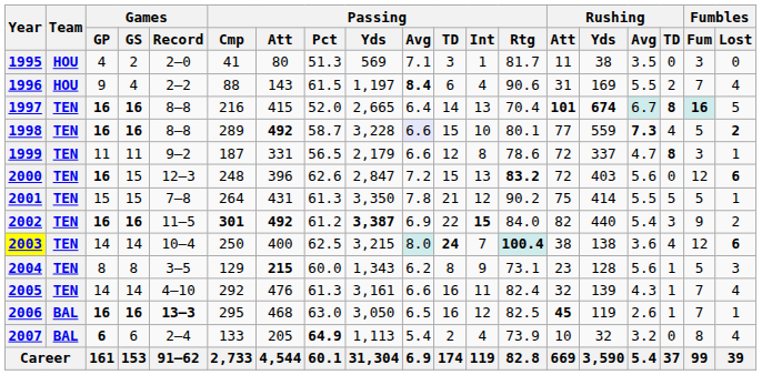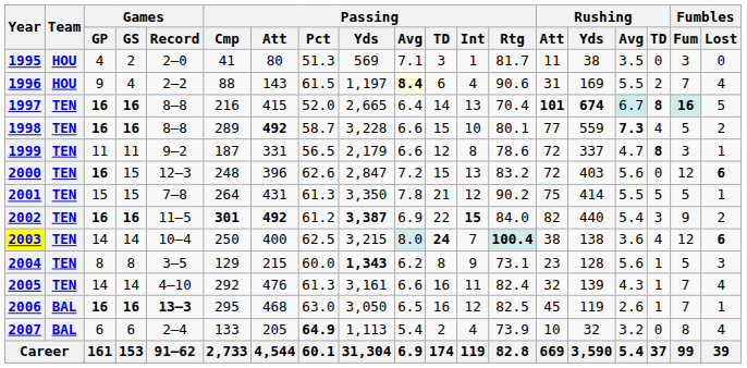1996 | Passing / Avg: no background -> lightyellow background
1998 | Passing / Avg: lavender background -> no background
1998 | Fumbles / Lost: bold -> normal
2000 | Passing / Rtg: bold -> normal
2004 | Passing / Att: bold -> normal
2004 | Passing / Yds: normal -> bold
2006 | Rushing / Att: bold -> normal
2007 | Games / GP: bold -> normal
